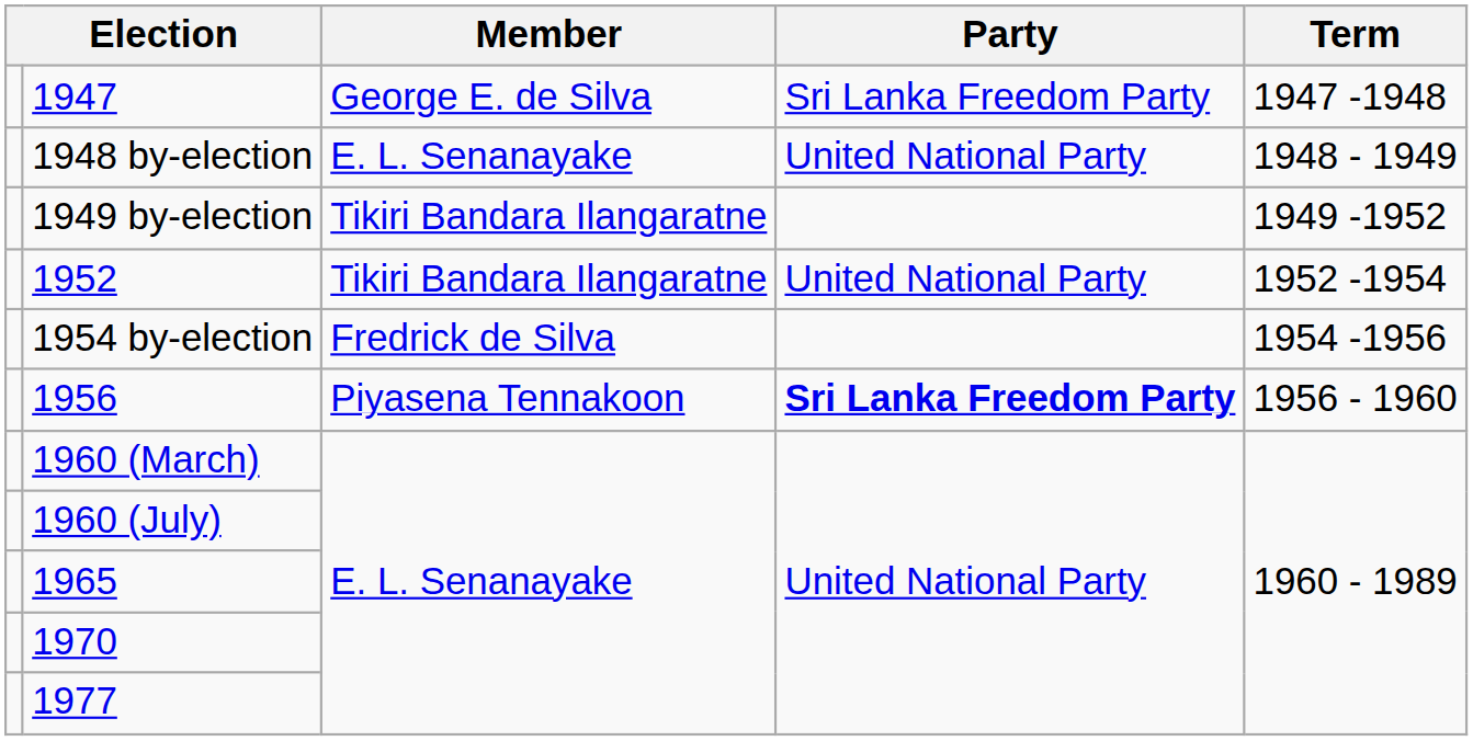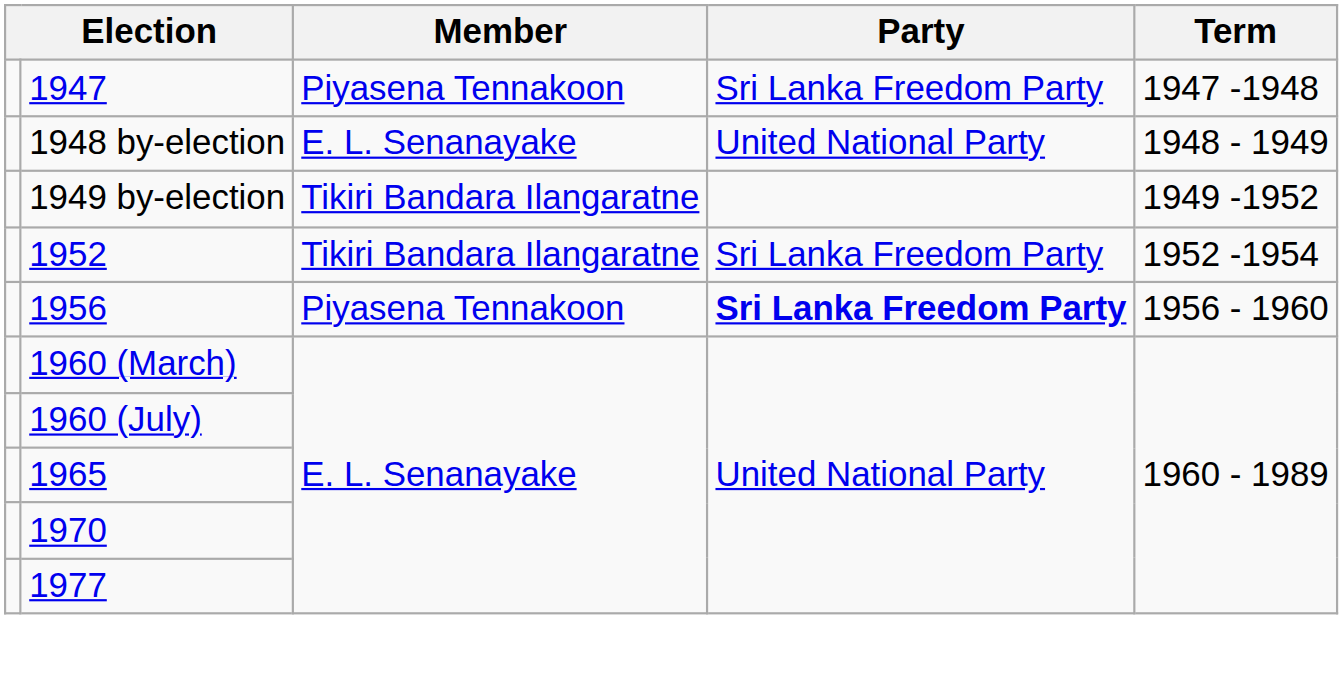1947 | Member: George E. de Silva -> Piyasena Tennakoon
1952 | Party: United National Party -> Sri Lanka Freedom Party
- row: 1954 by-election | Fredrick de Silva | 1954 -1956
